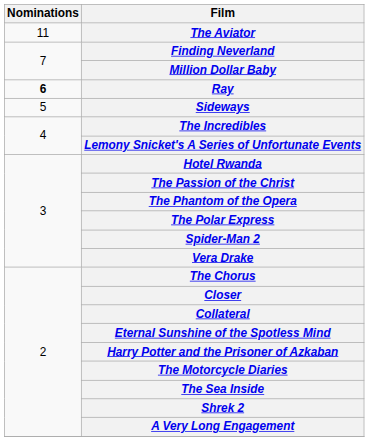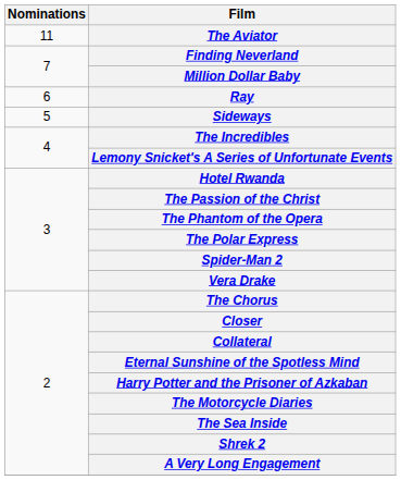Ray | Nominations: bold -> normal
